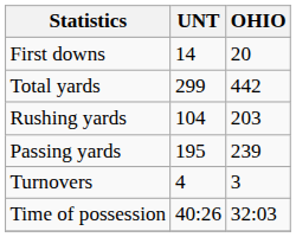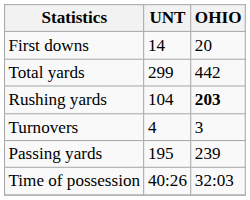Rushing yards | OHIO: normal -> bold
rows swapped: Passing yards <-> Turnovers
